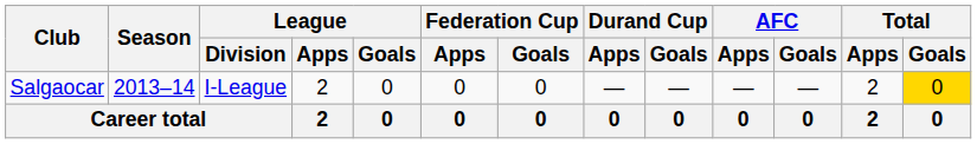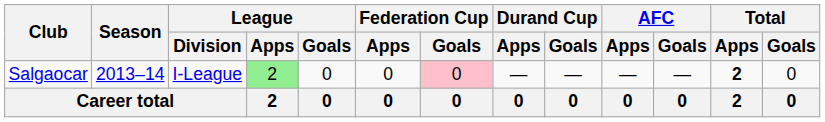Salgaocar | League / Apps: no background -> lightgreen background
Salgaocar | Federation Cup / Goals: no background -> pink background
Salgaocar | Total / Apps: normal -> bold
Salgaocar | Total / Goals: gold background -> no background
